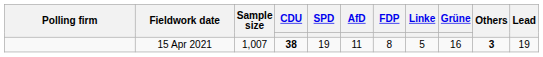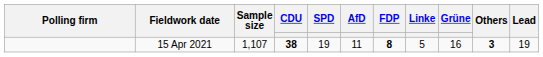15 Apr 2021 | Sample size: 1,007 -> 1,107
15 Apr 2021 | FDP: normal -> bold
